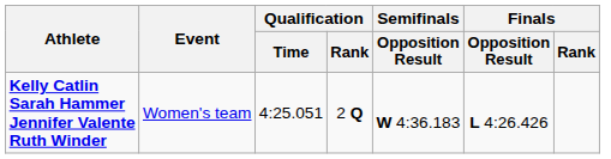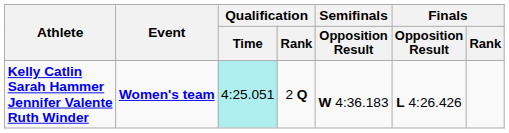Kelly Catlin Sarah Hammer Jennifer Valente Ruth Winder | Event: normal -> bold
Kelly Catlin Sarah Hammer Jennifer Valente Ruth Winder | Qualification / Time: no background -> paleturquoise background
